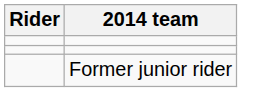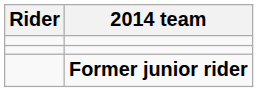row 4 | 2014 team: normal -> bold
